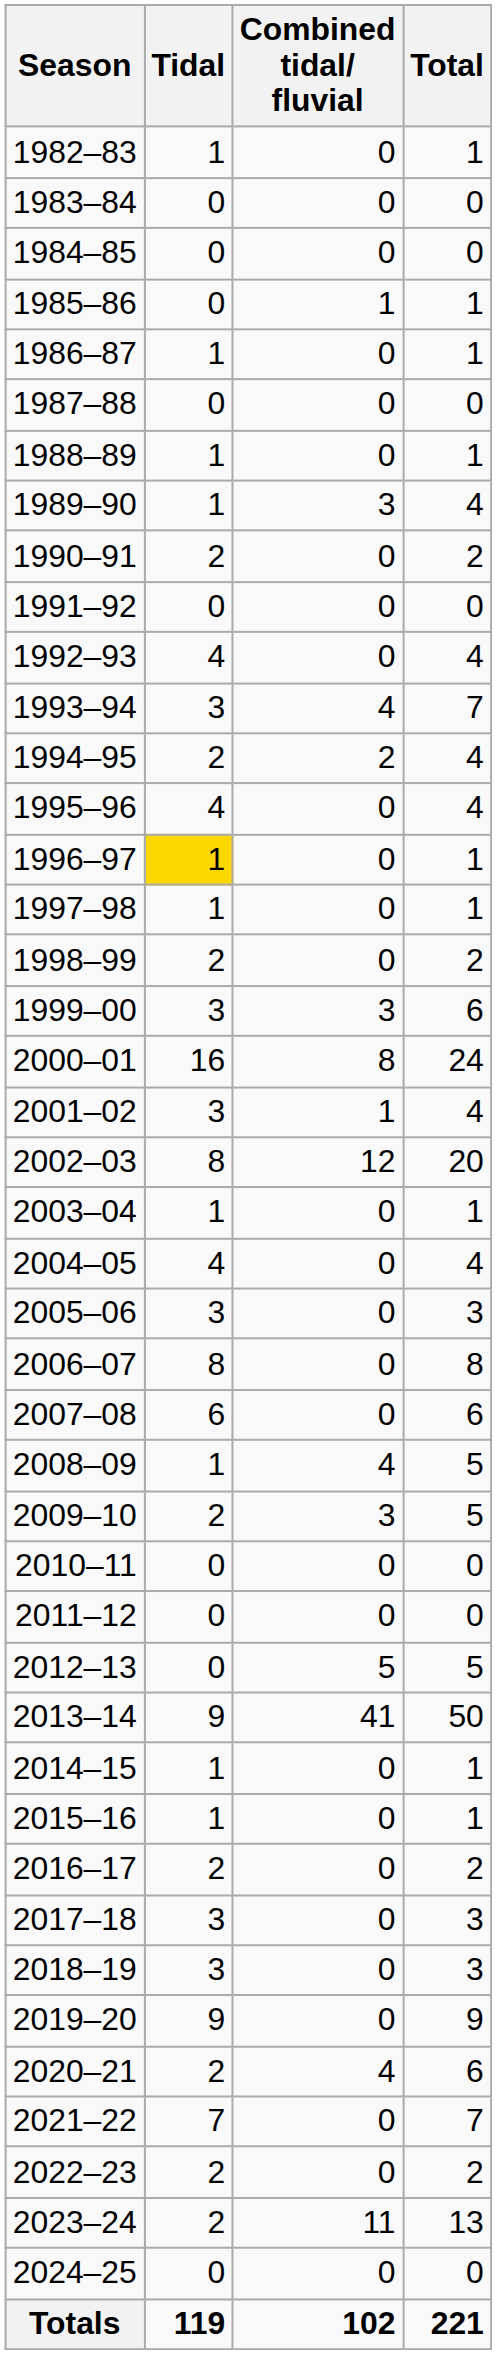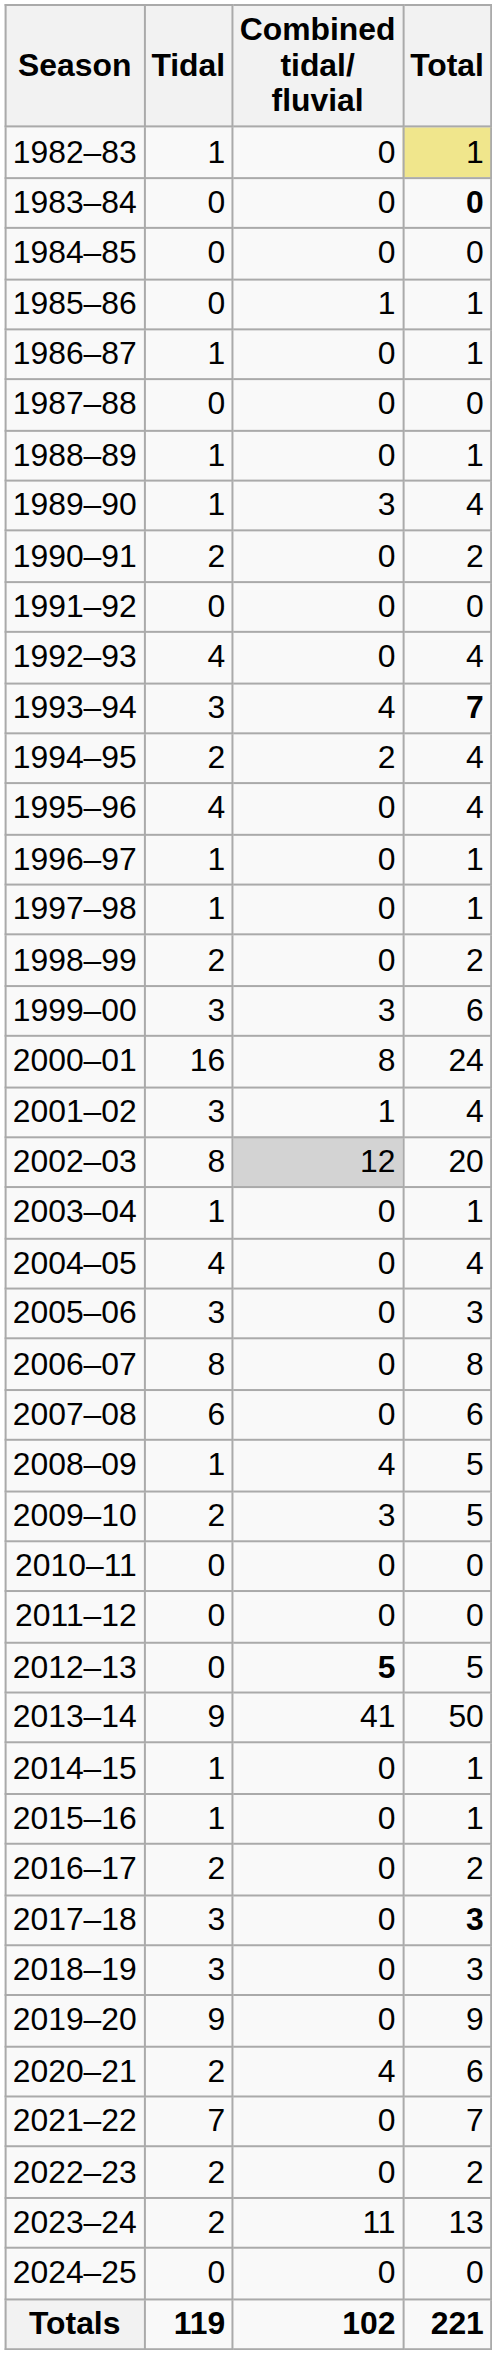1982–83 | Total: no background -> khaki background
1983–84 | Total: normal -> bold
1993–94 | Total: normal -> bold
1996–97 | Tidal: gold background -> no background
2002–03 | Combined tidal/ fluvial: no background -> lightgrey background
2012–13 | Combined tidal/ fluvial: normal -> bold
2017–18 | Total: normal -> bold
